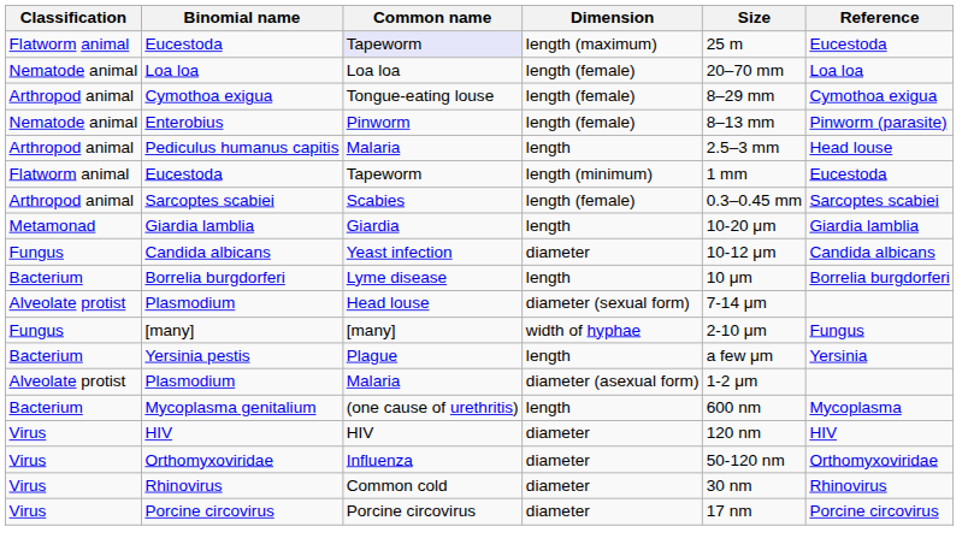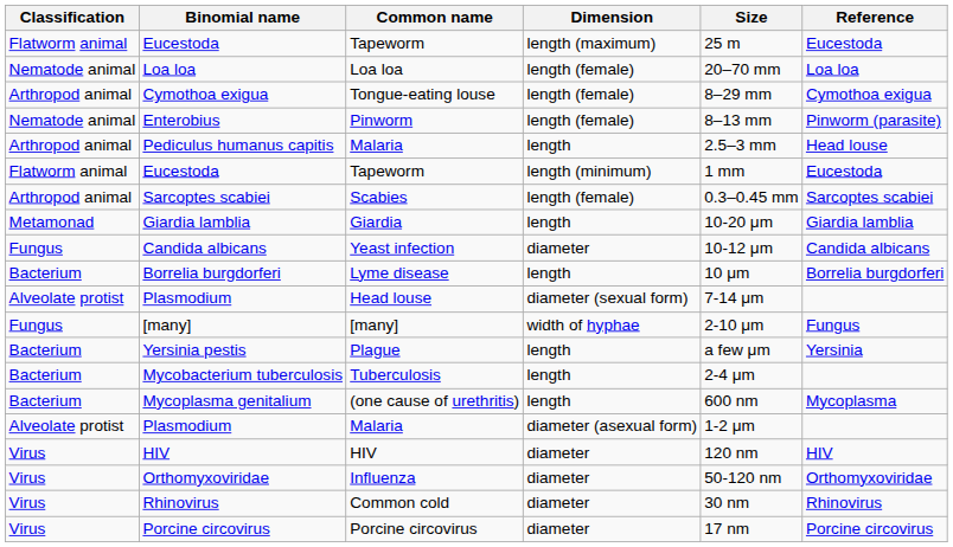Eucestoda / length (maximum) | Common name: lavender background -> no background
+ row: Bacterium | Mycobacterium tuberculosis | Tuberculosis | length | 2-4 μm
rows swapped: Plasmodium / diameter (asexual form) <-> Mycoplasma genitalium
